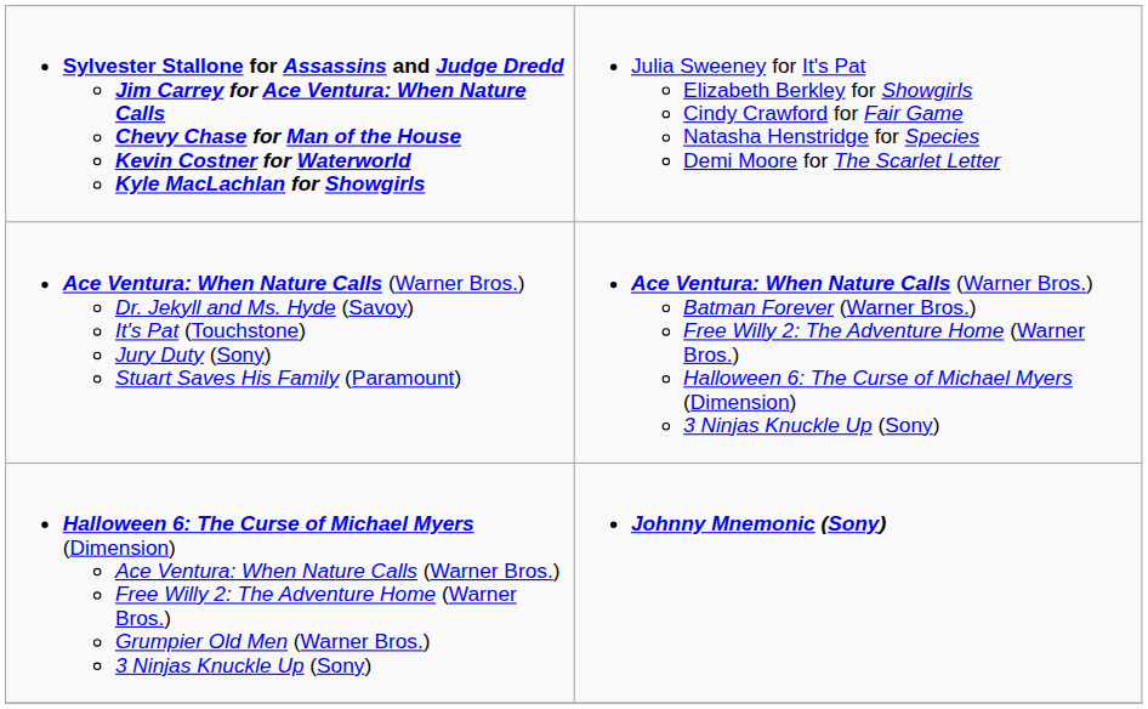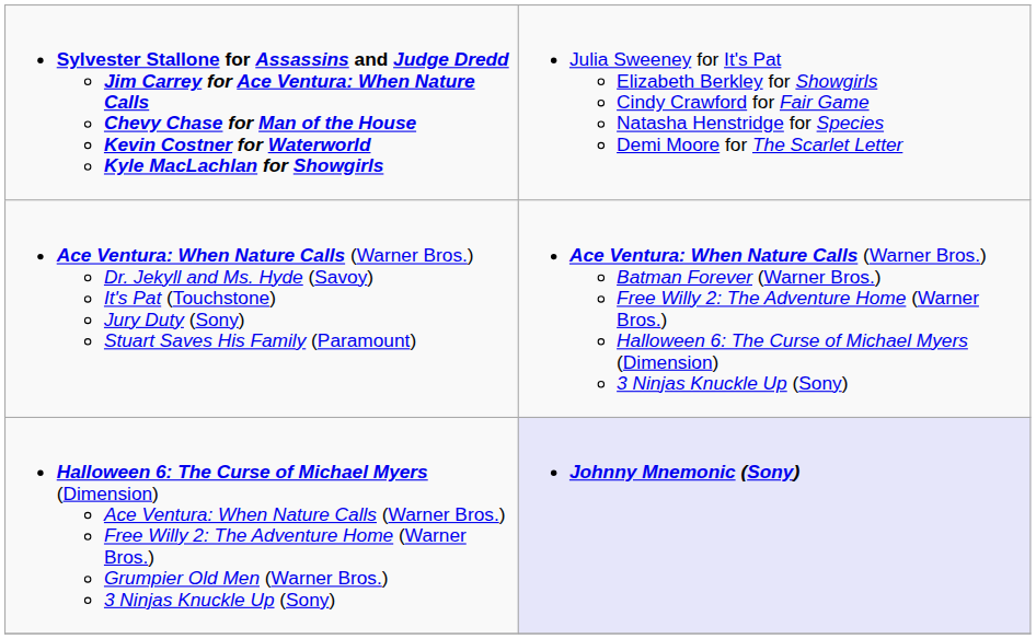row 3 | column 2: no background -> lavender background
